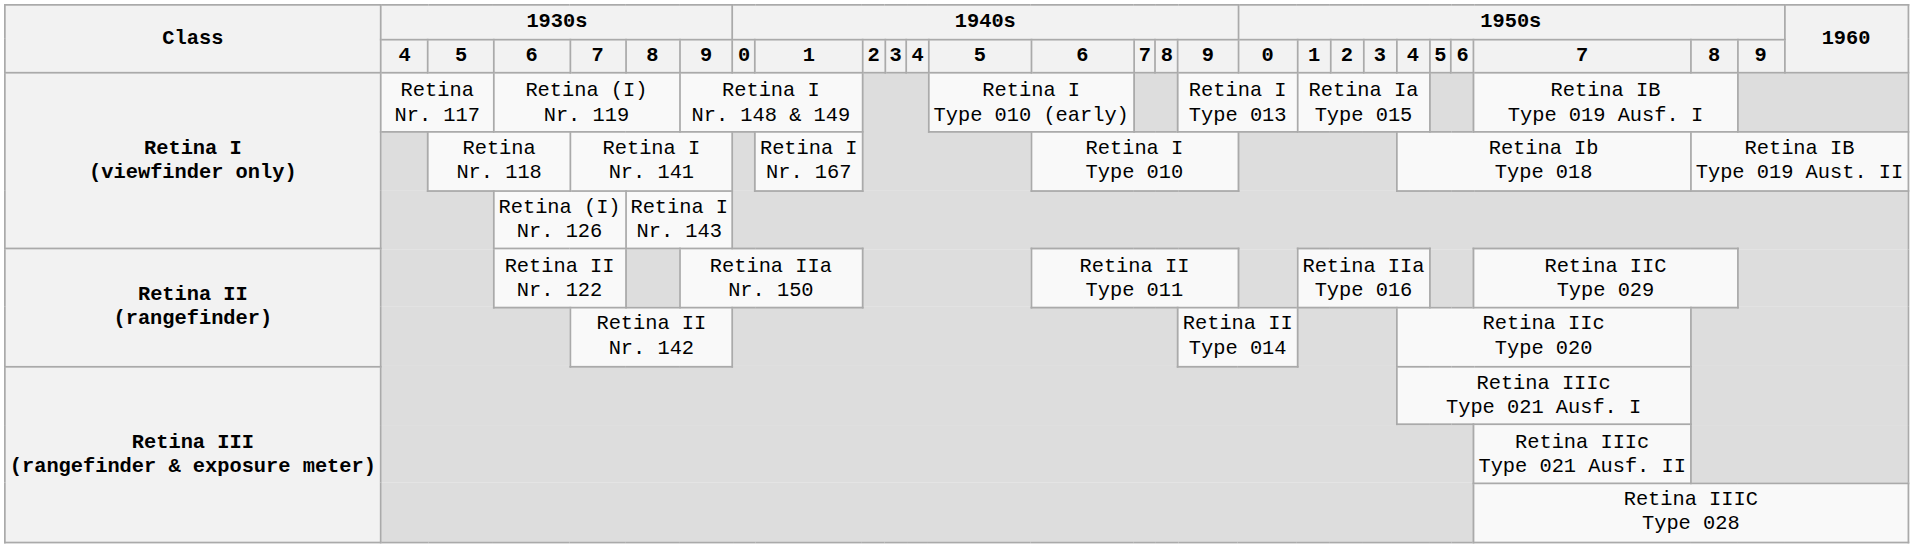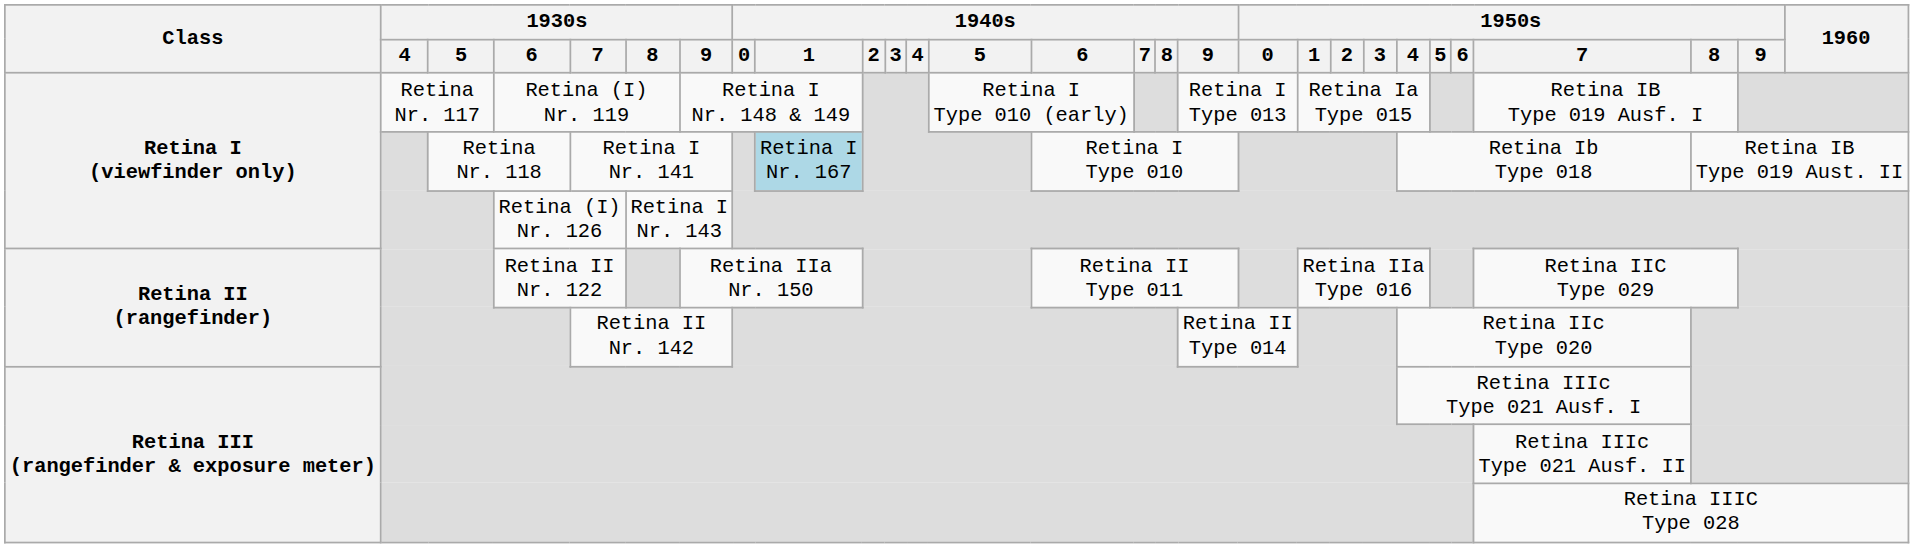Retina Nr. 118 | 1940s / 1: no background -> lightblue background
